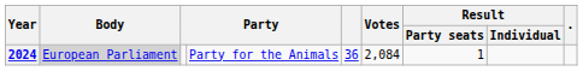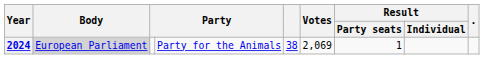2024 | column 5: 36 -> 38
2024 | Votes: 2,084 -> 2,069
